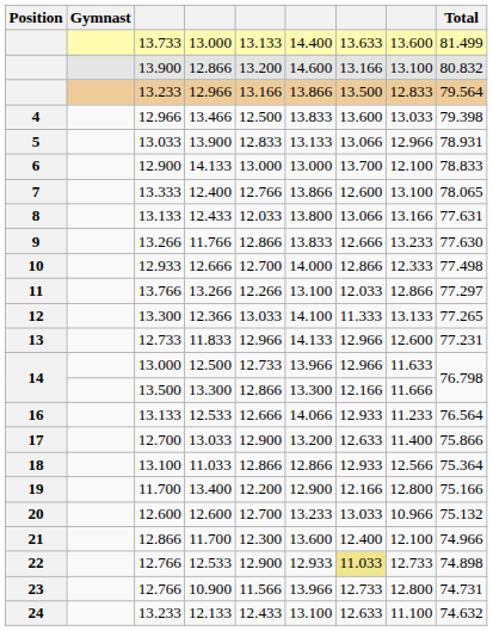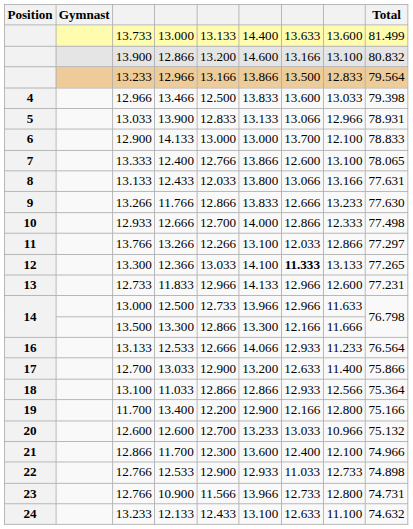12.366 | column 7: normal -> bold
22 / 12.533 | column 7: khaki background -> no background
